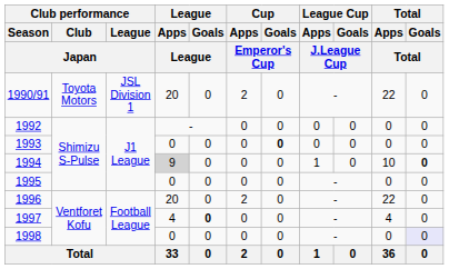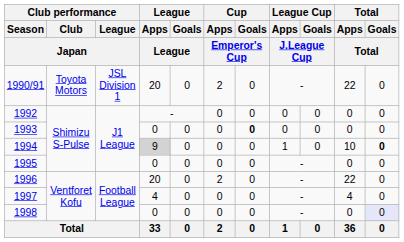1997 | League / Goals / League: bold -> normal
